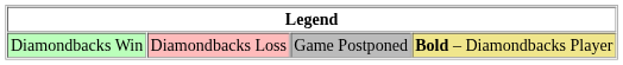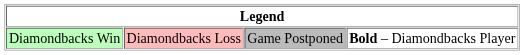Diamondbacks Win | column 4: khaki background -> no background
